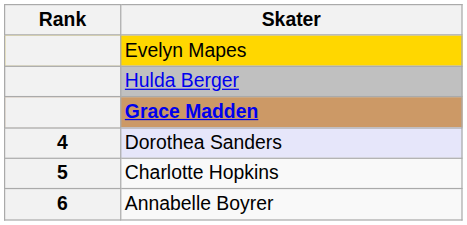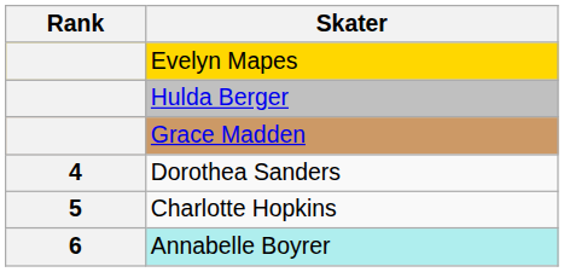Grace Madden | Skater: bold -> normal
Dorothea Sanders | Skater: lavender background -> no background
Annabelle Boyrer | Skater: no background -> paleturquoise background
